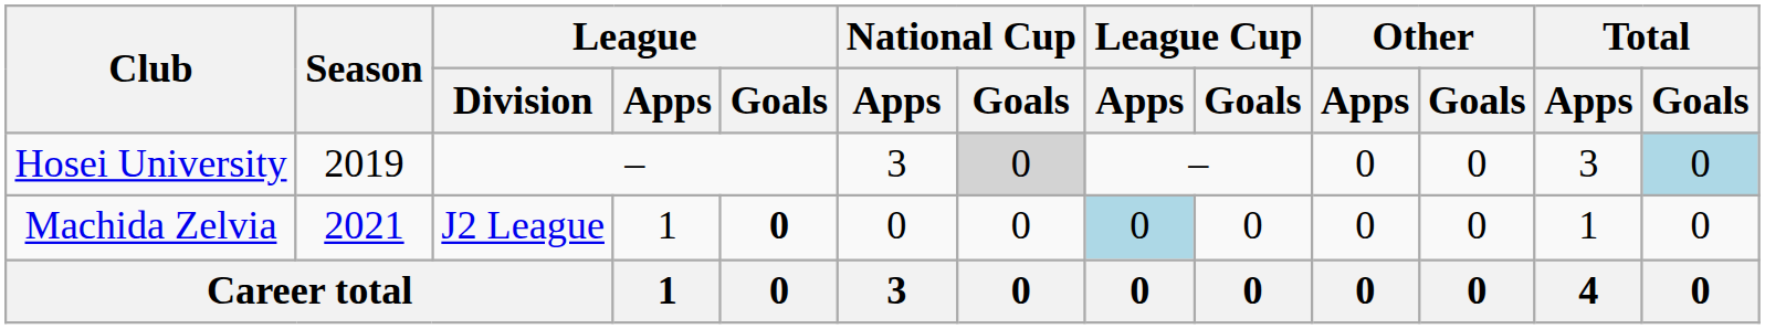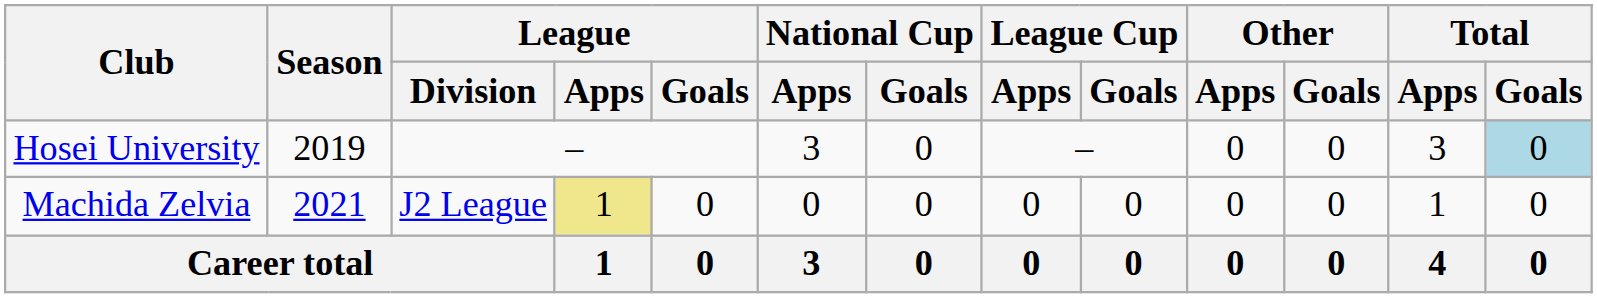Hosei University | National Cup / Goals: lightgrey background -> no background
Machida Zelvia | League / Apps: no background -> khaki background
Machida Zelvia | League / Goals: bold -> normal
Machida Zelvia | League Cup / Apps: lightblue background -> no background
